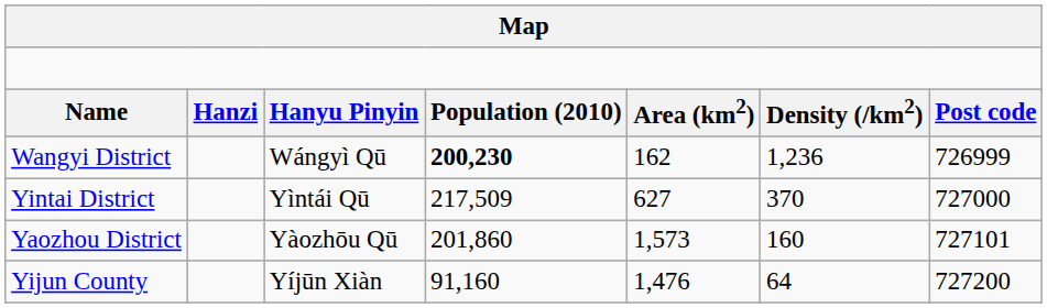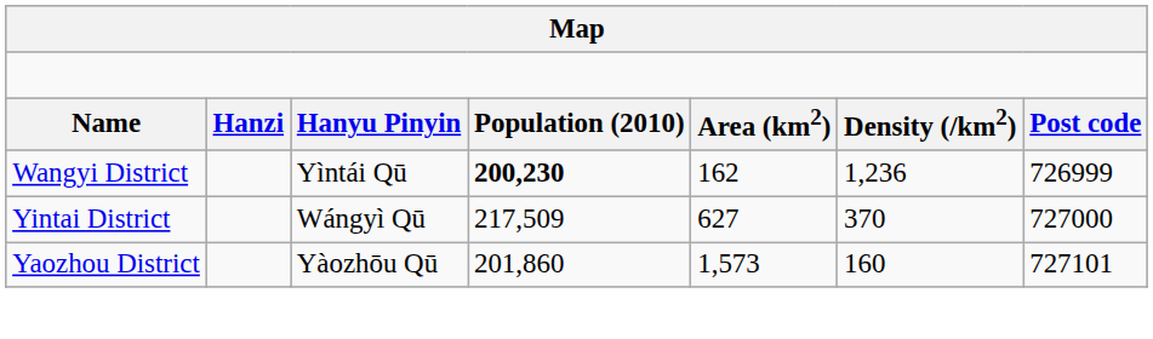Wangyi District | column 3: Wángyì Qū -> Yìntái Qū
Yintai District | column 3: Yìntái Qū -> Wángyì Qū
- row: Yijun County | Yíjūn Xiàn | 91,160 | 1,476 | 64 | 727200
